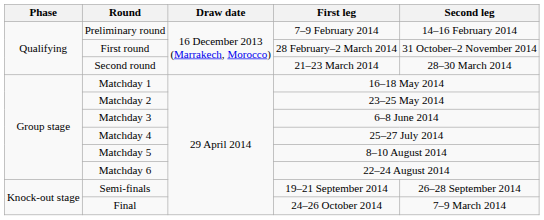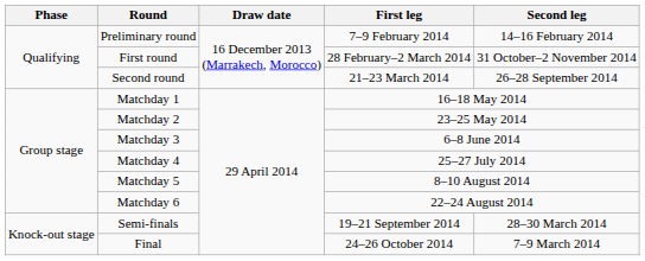Second round | Second leg: 28–30 March 2014 -> 26–28 September 2014
Semi-finals | Second leg: 26–28 September 2014 -> 28–30 March 2014
